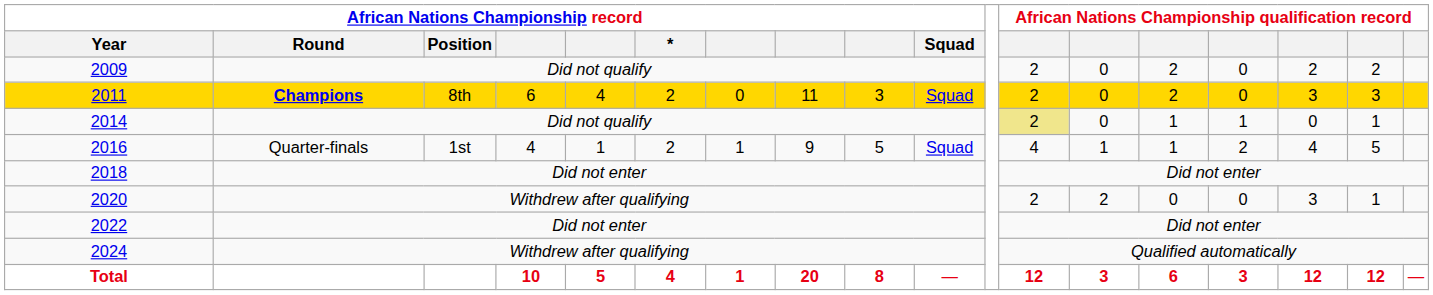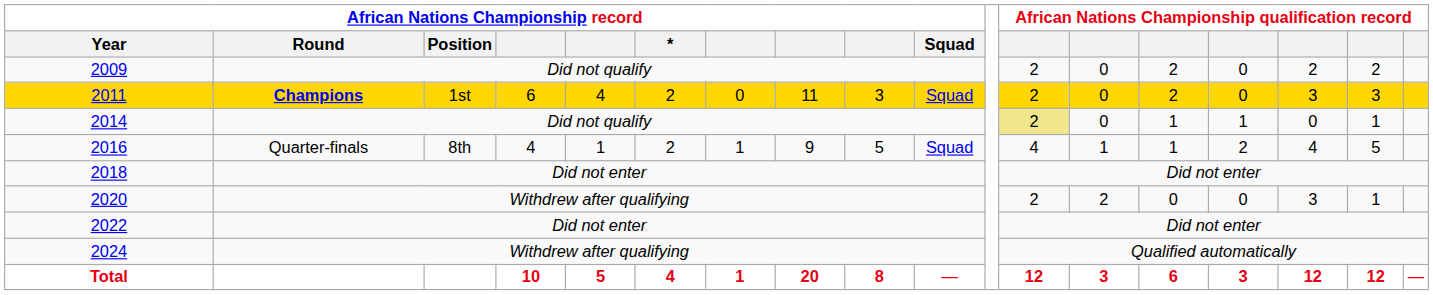2011 | African Nations Championship record / Position: 8th -> 1st
2016 | African Nations Championship record / Position: 1st -> 8th
